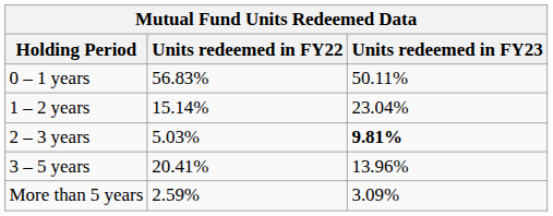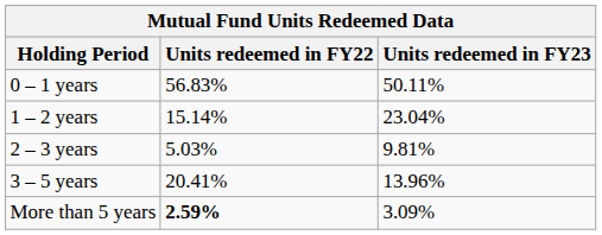2 – 3 years | Units redeemed in FY23: bold -> normal
More than 5 years | Units redeemed in FY22: normal -> bold
